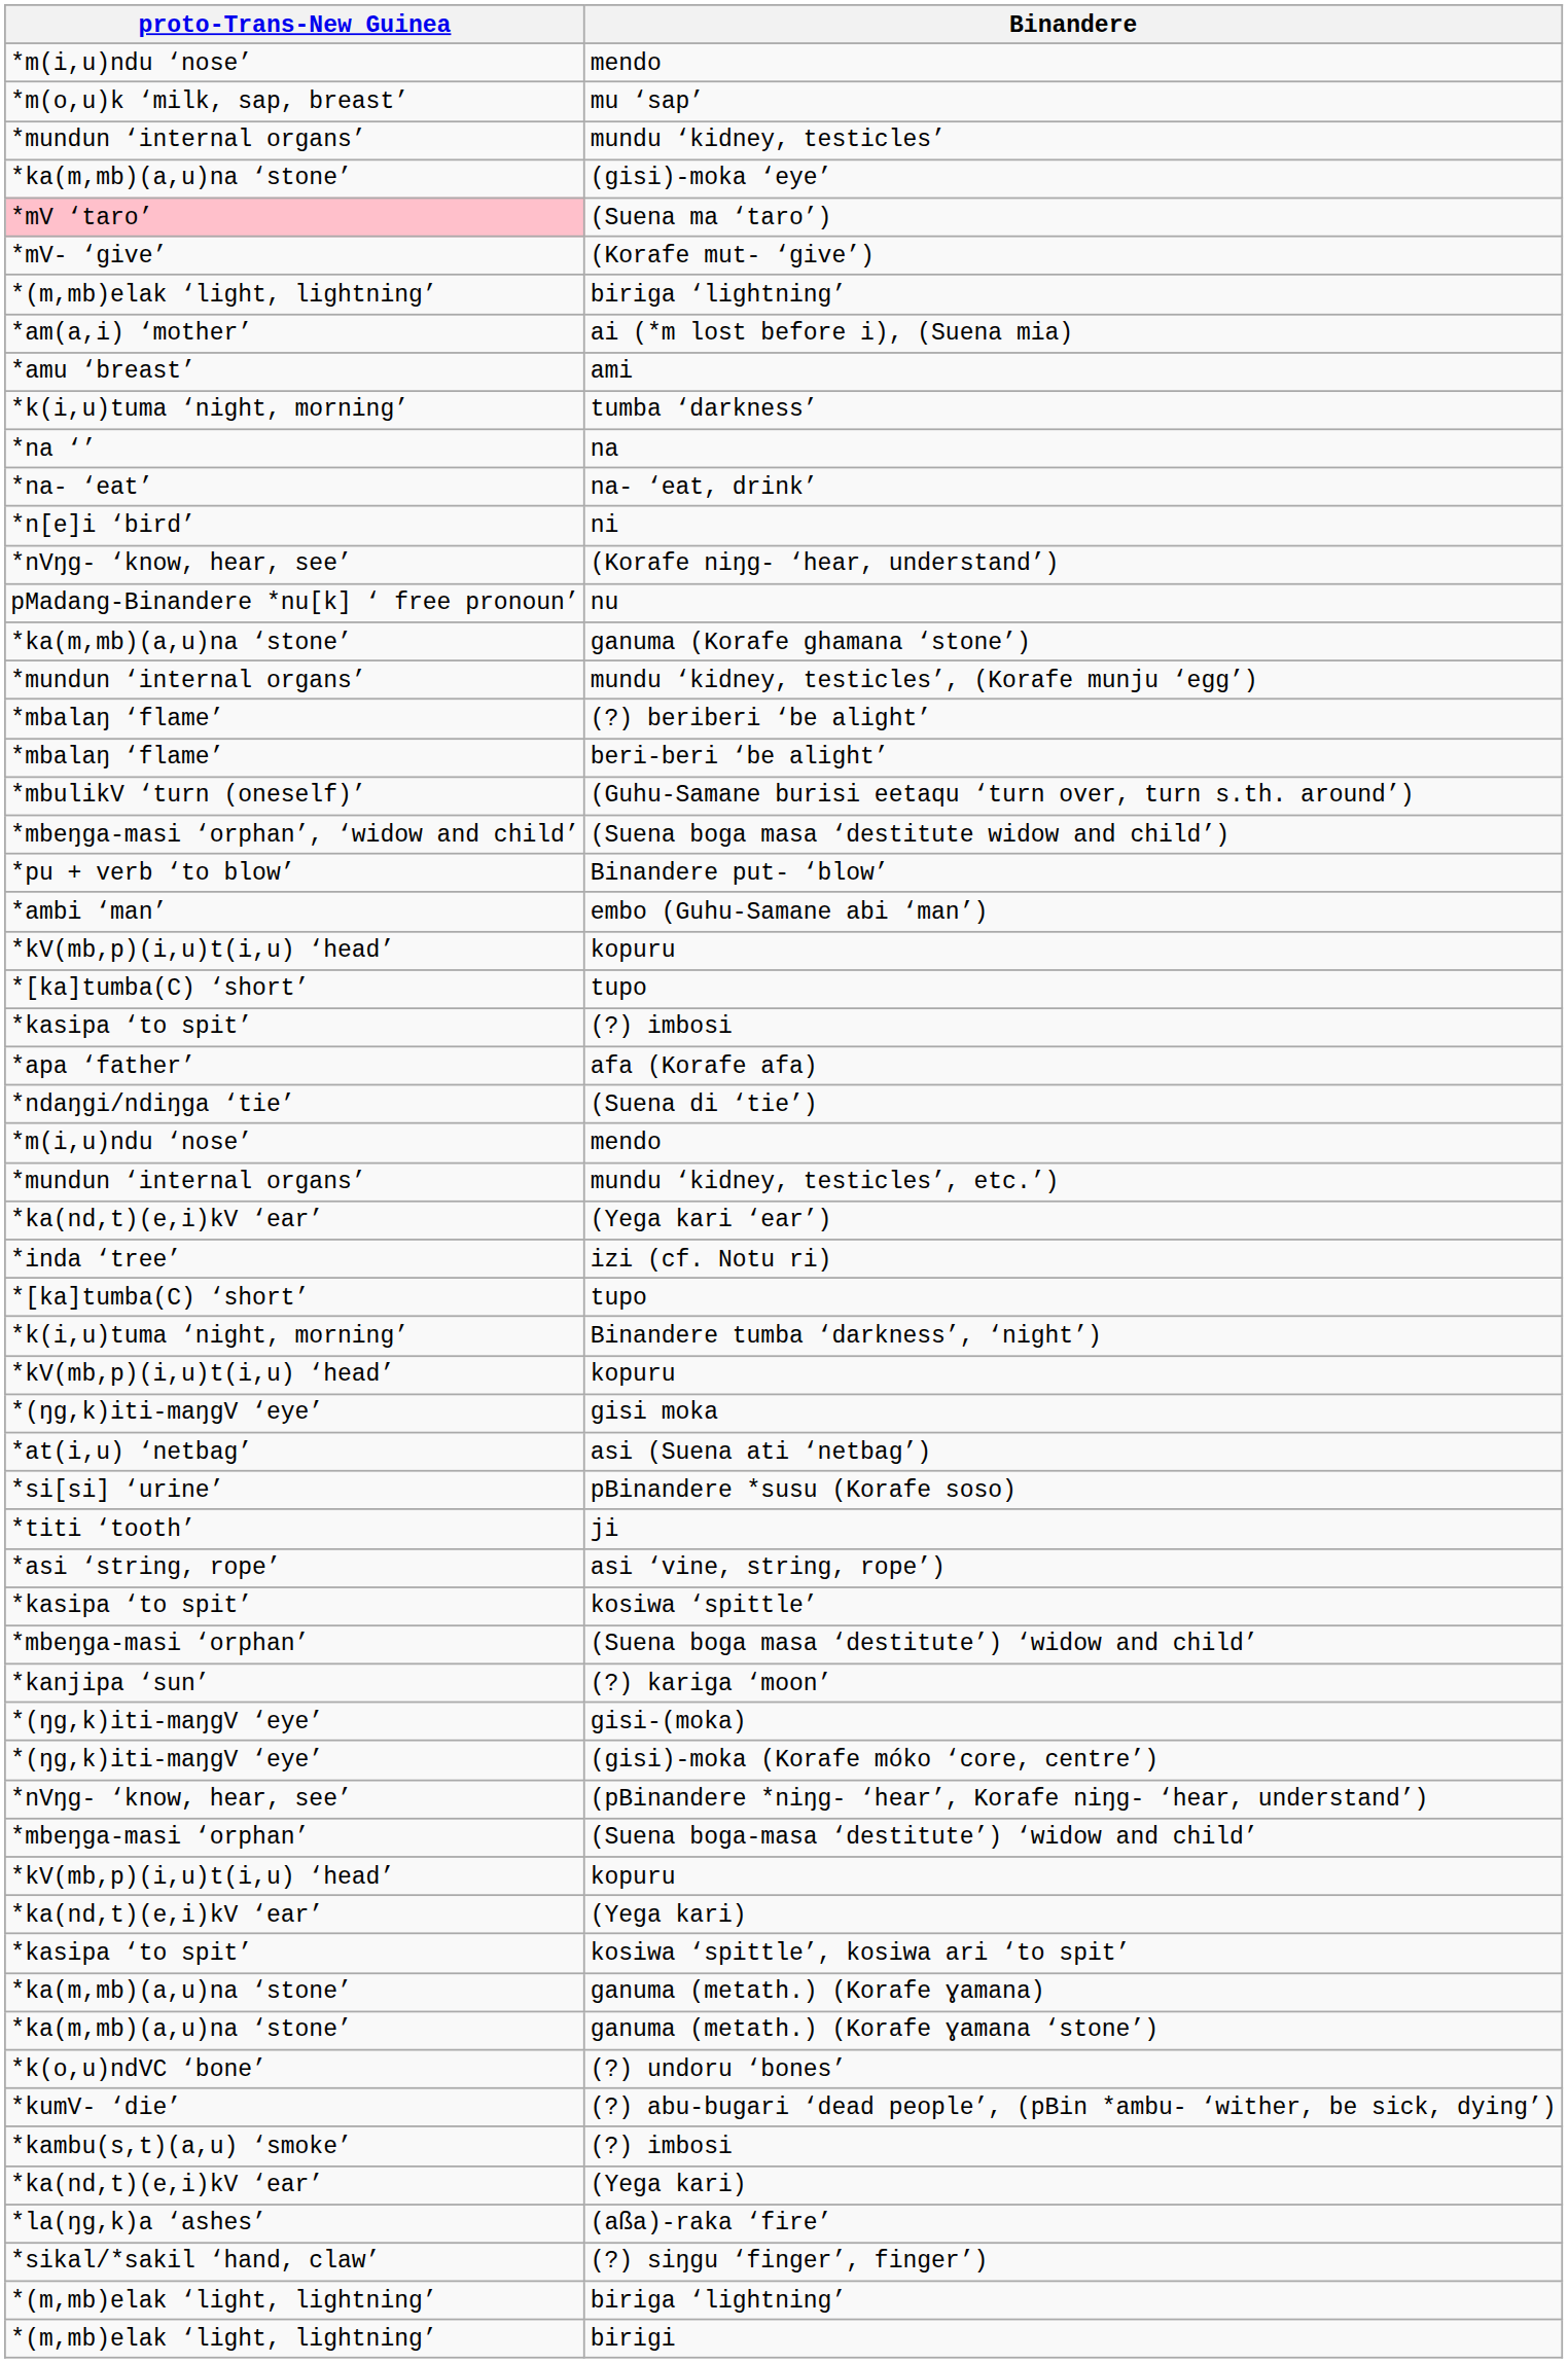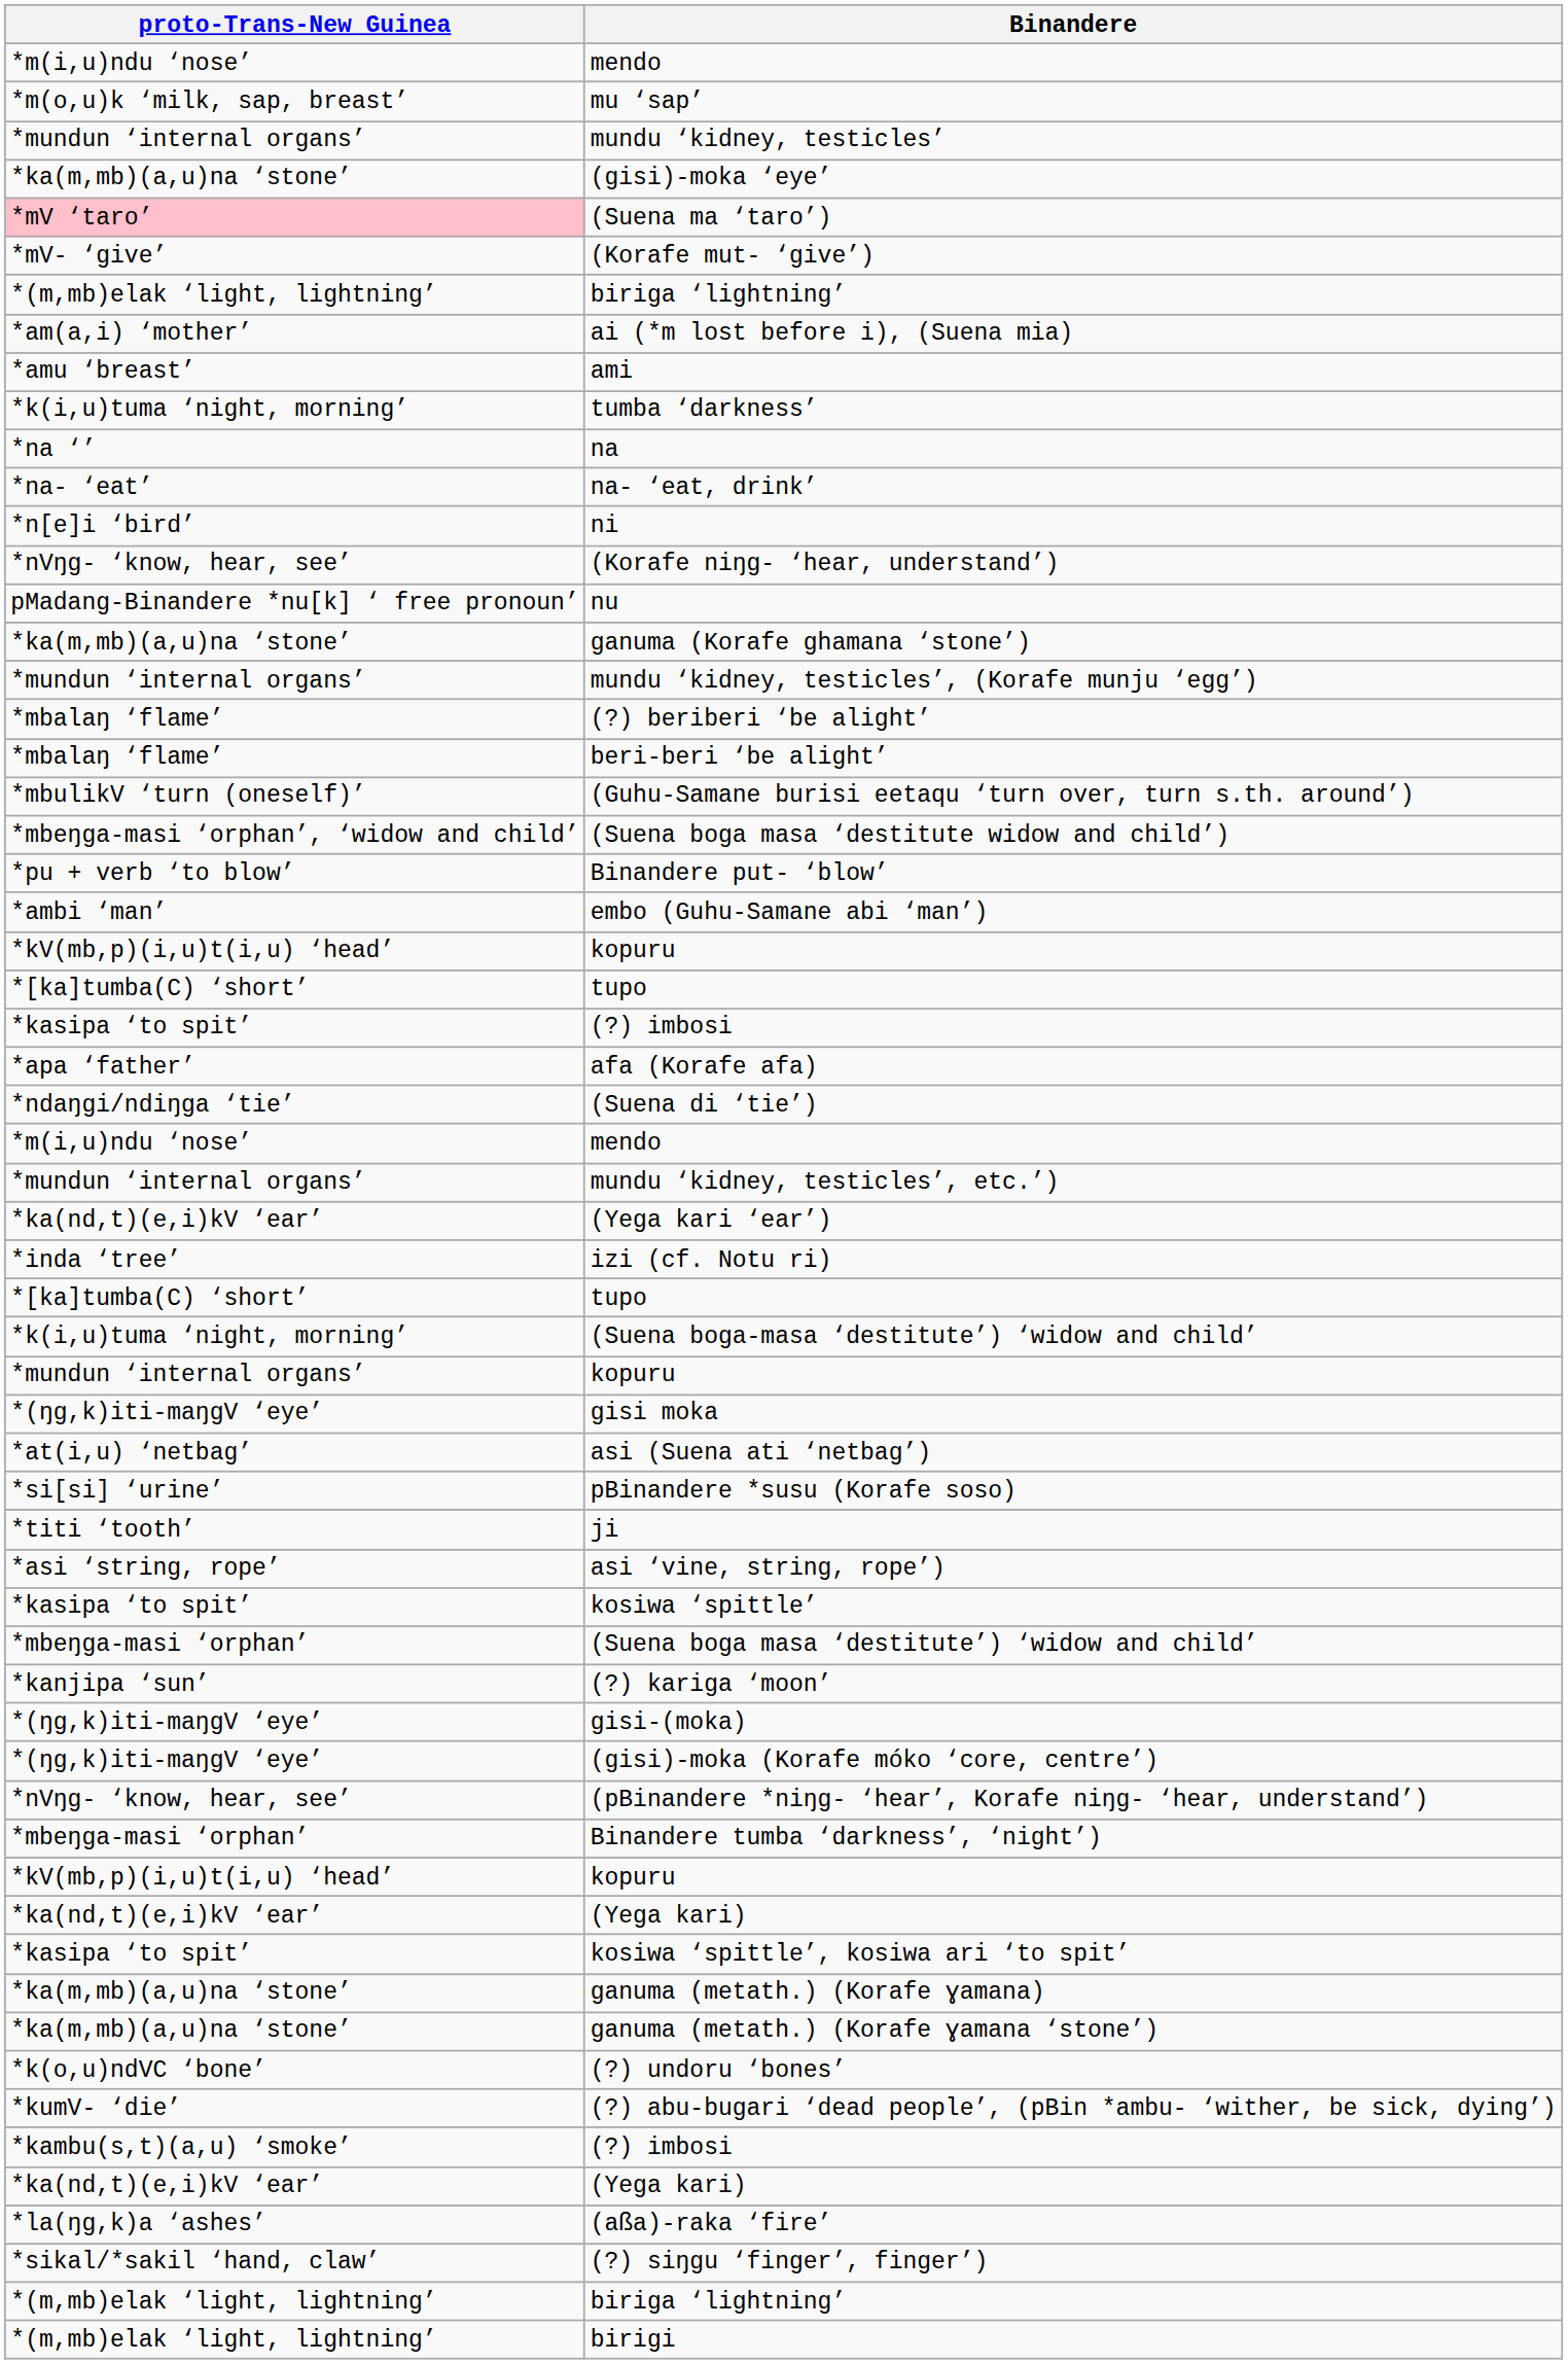row 35 | Binandere: Binandere tumba ‘darkness’, ‘night’) -> (Suena boga-masa ‘destitute’) ‘widow and child’
row 36 | proto-Trans-New Guinea: *kV(mb,p)(i,u)t(i,u) ‘head’ -> *mundun ‘internal organs’
row 48 | Binandere: (Suena boga-masa ‘destitute’) ‘widow and child’ -> Binandere tumba ‘darkness’, ‘night’)
